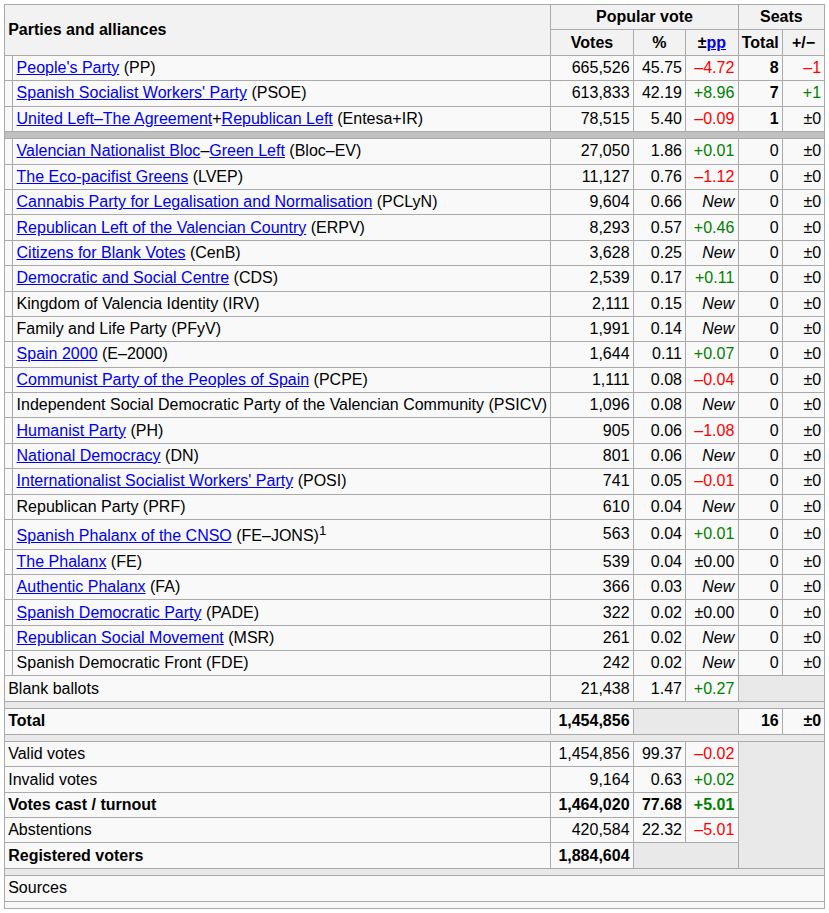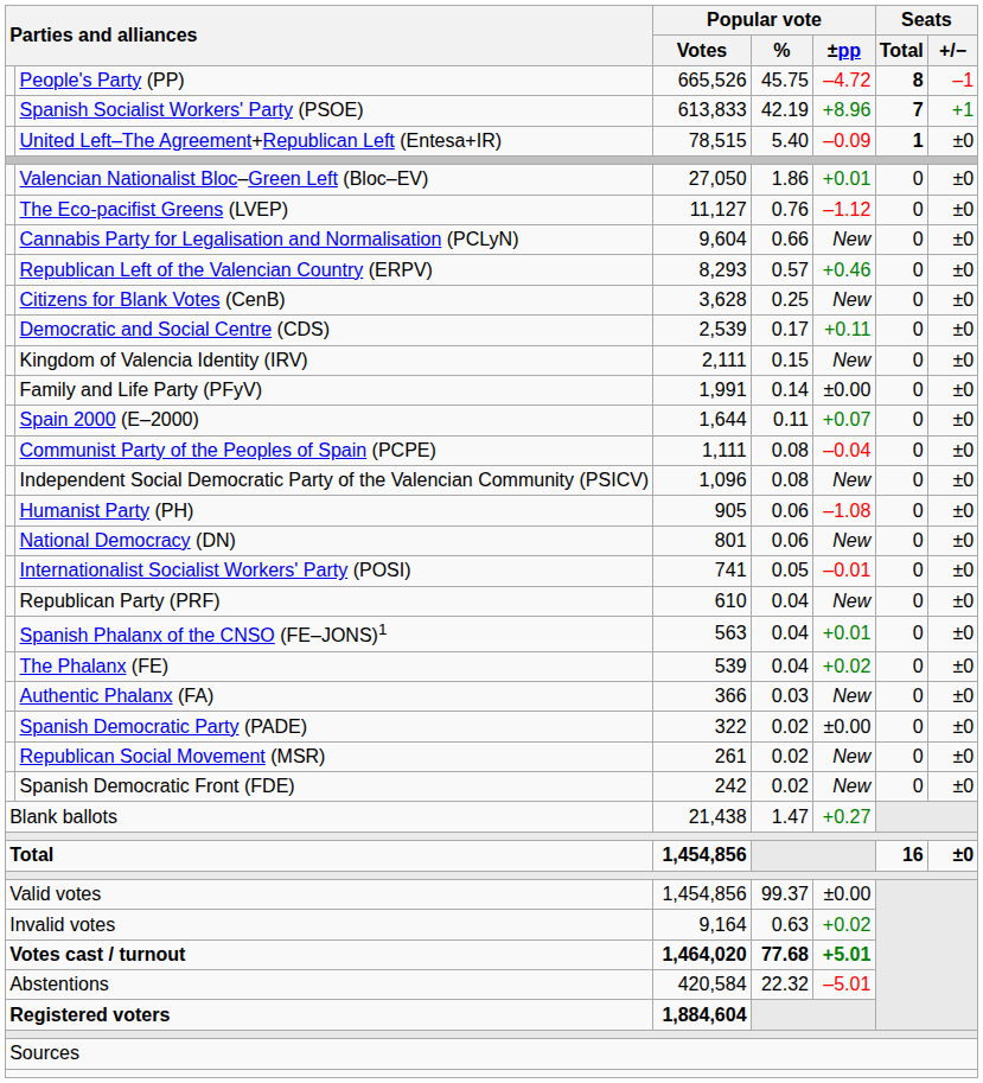Family and Life Party (PFyV) | Popular vote / ±pp: New -> ±0.00
The Phalanx (FE) | Popular vote / ±pp: ±0.00 -> +0.02
Valid votes | Popular vote / ±pp: –0.02 -> ±0.00
